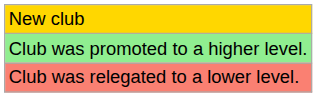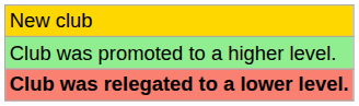row 3 | column 1: normal -> bold
